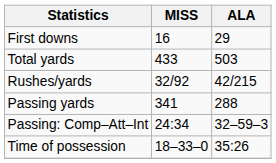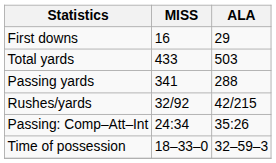rows swapped: Rushes/yards <-> Passing yards
Passing: Comp–Att–Int | ALA: 32–59–3 -> 35:26
Time of possession | ALA: 35:26 -> 32–59–3
